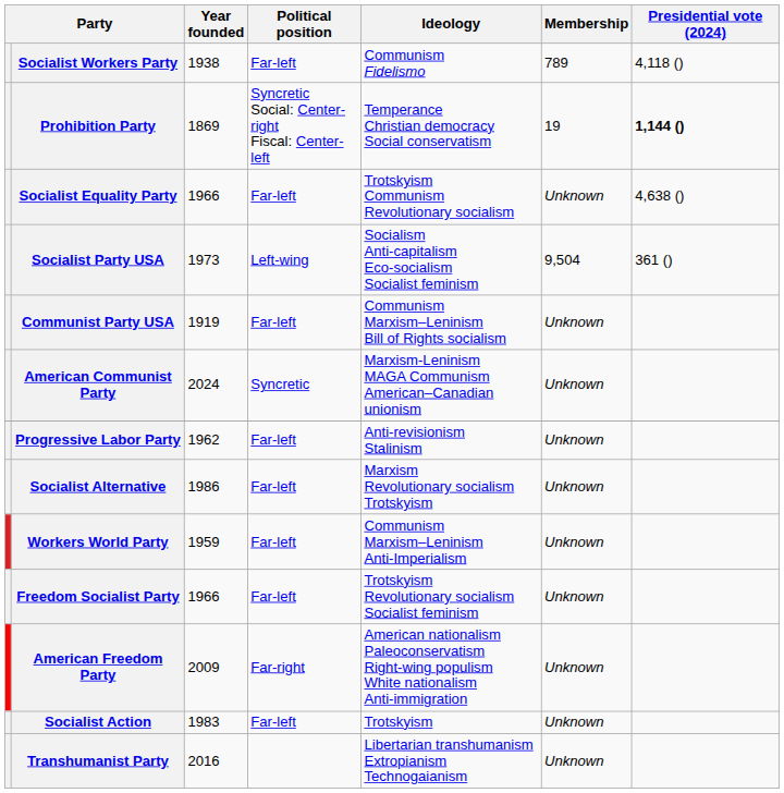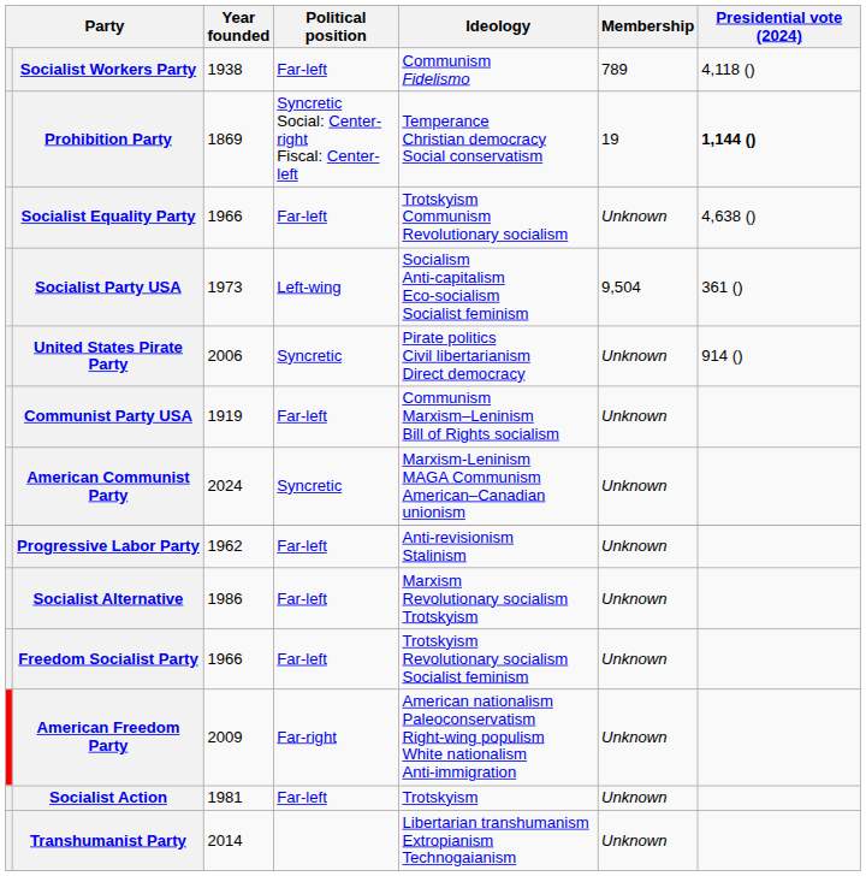+ row: United States Pirate Party | 2006 | Syncretic | Pirate politics Civil libertarianism Direct democracy | Unknown | 914 ()
- row: Workers World Party | 1959 | Far-left | Communism Marxism–Leninism Anti-Imperialism | Unknown
Socialist Action | Year founded: 1983 -> 1981
Transhumanist Party | Year founded: 2016 -> 2014
